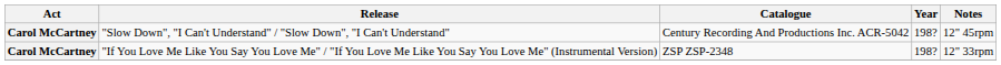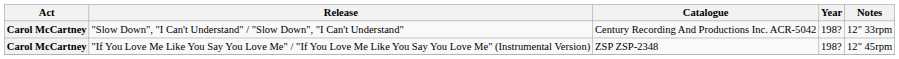row 2 | Notes: 12" 45rpm -> 12" 33rpm
row 3 | Notes: 12" 33rpm -> 12" 45rpm
